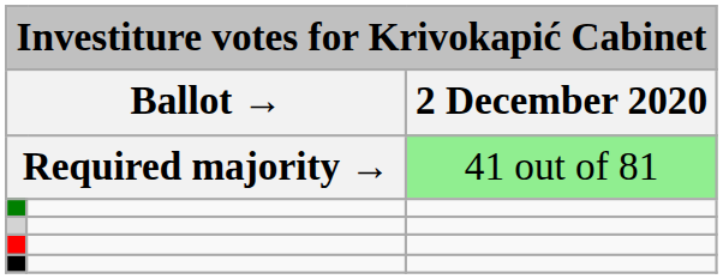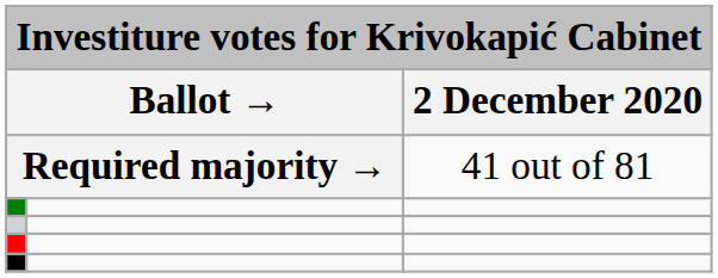Required majority → | 2 December 2020: lightgreen background -> no background
